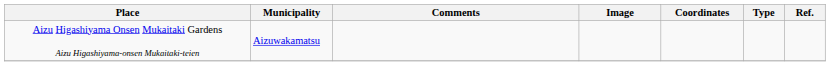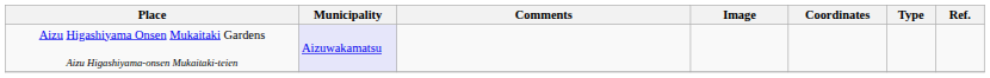row 2 | Municipality: no background -> lavender background
